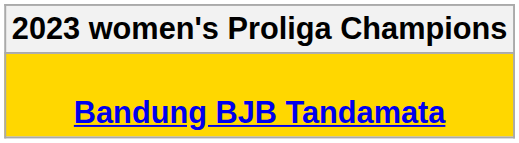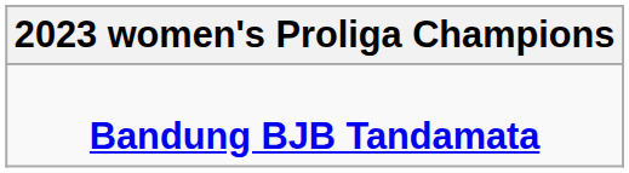row 2 | column 1: gold background -> no background
